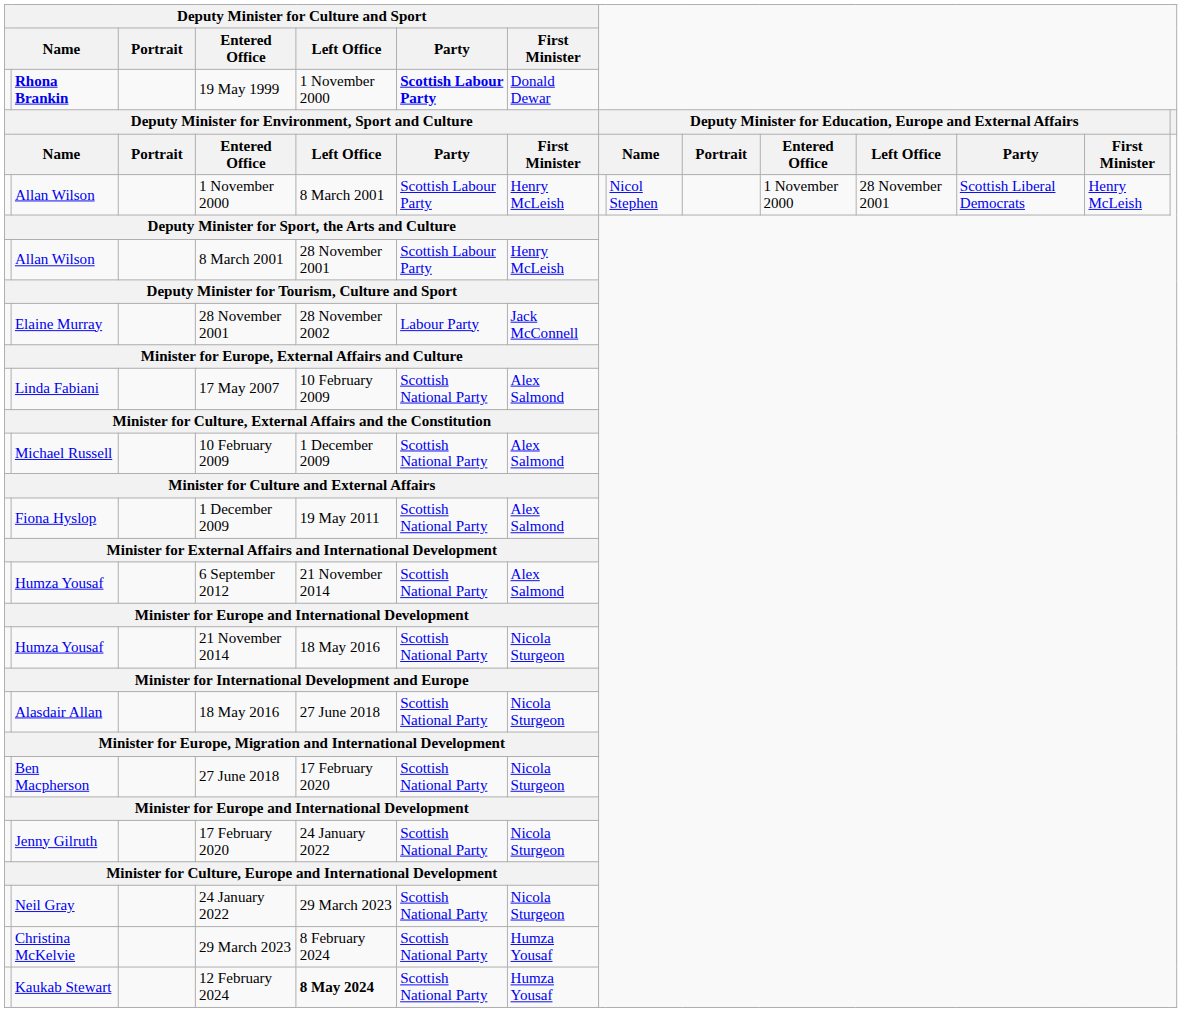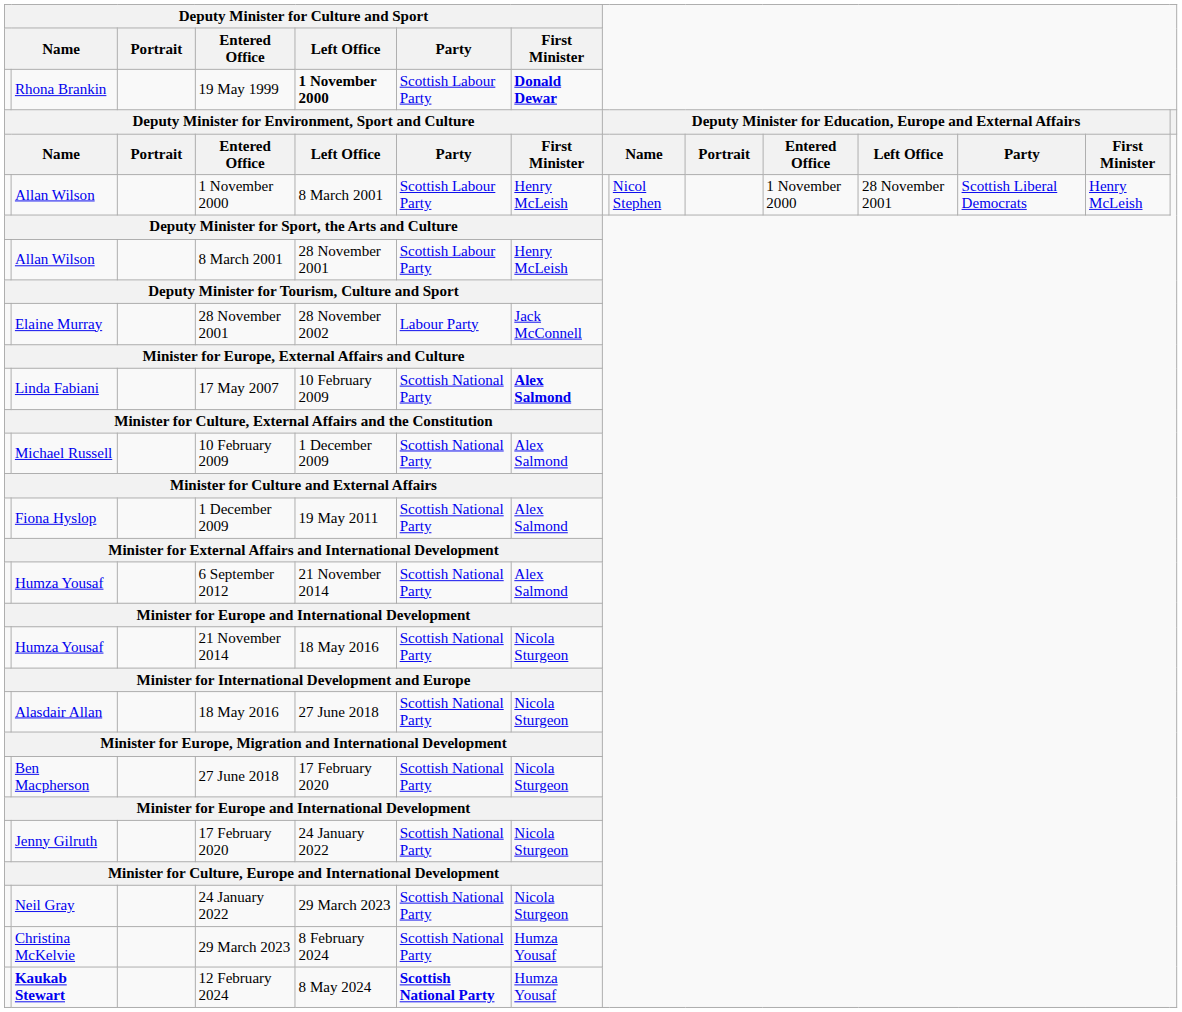19 May 1999 | column 2: bold -> normal
19 May 1999 | Deputy Minister for Culture and Sport / Left Office: normal -> bold
19 May 1999 | Deputy Minister for Culture and Sport / Party: bold -> normal
19 May 1999 | Deputy Minister for Culture and Sport / First Minister: normal -> bold
17 May 2007 | Deputy Minister for Culture and Sport / First Minister: normal -> bold
12 February 2024 | column 2: normal -> bold
12 February 2024 | Deputy Minister for Culture and Sport / Left Office: bold -> normal
12 February 2024 | Deputy Minister for Culture and Sport / Party: normal -> bold
